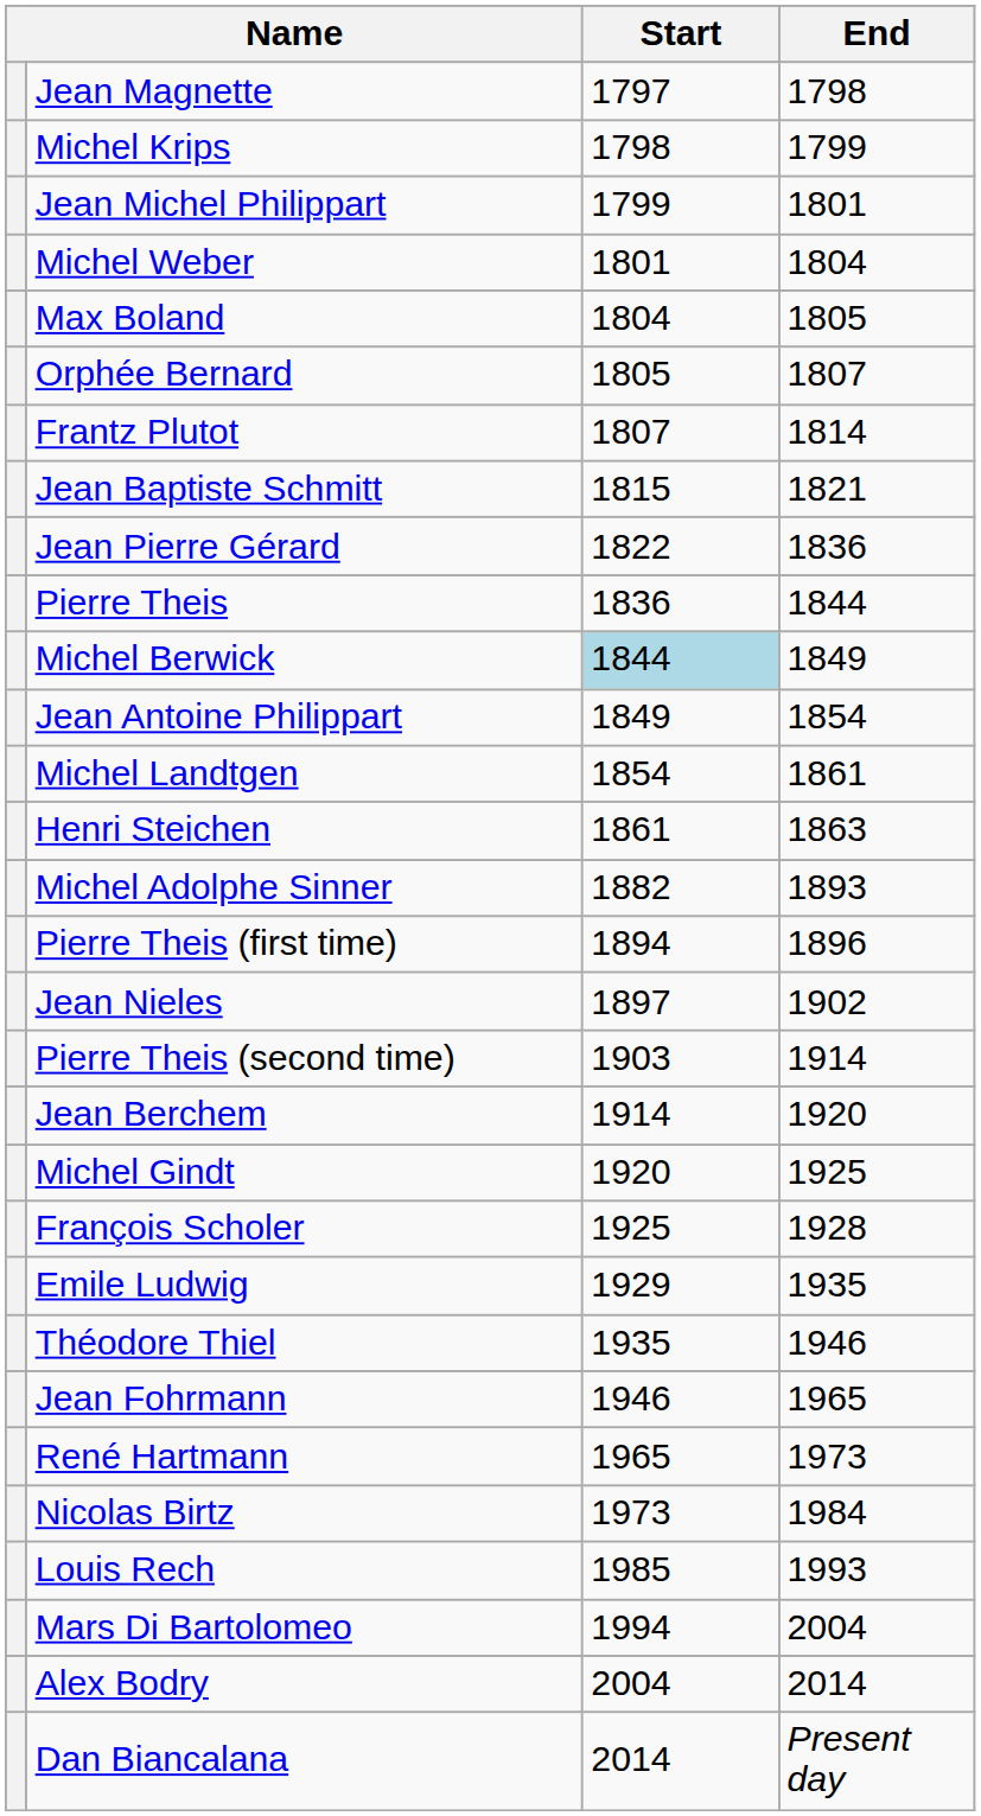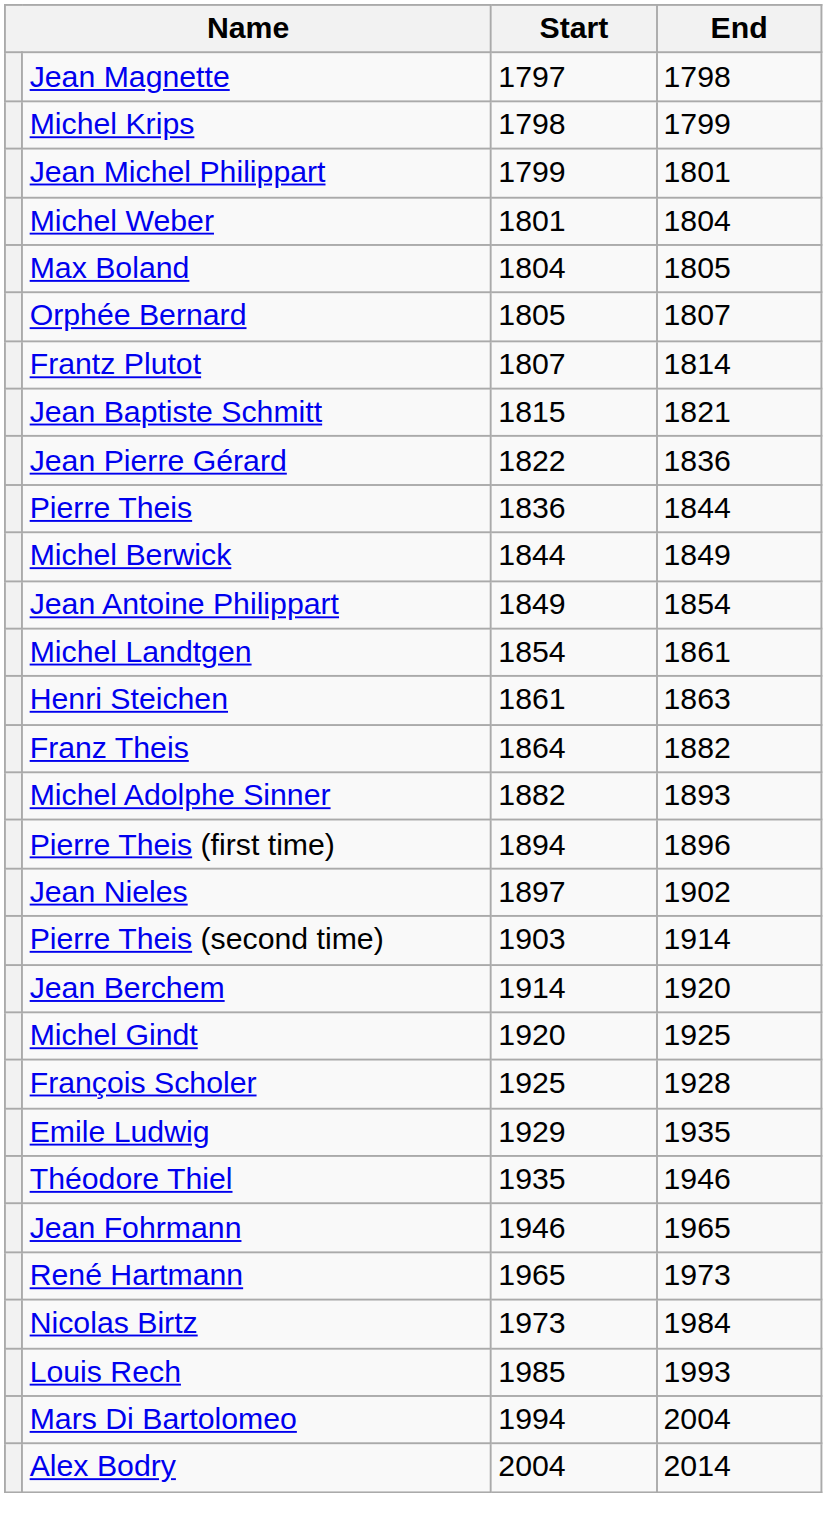Michel Berwick | Start: lightblue background -> no background
+ row: Franz Theis | 1864 | 1882
- row: Dan Biancalana | 2014 | Present day
